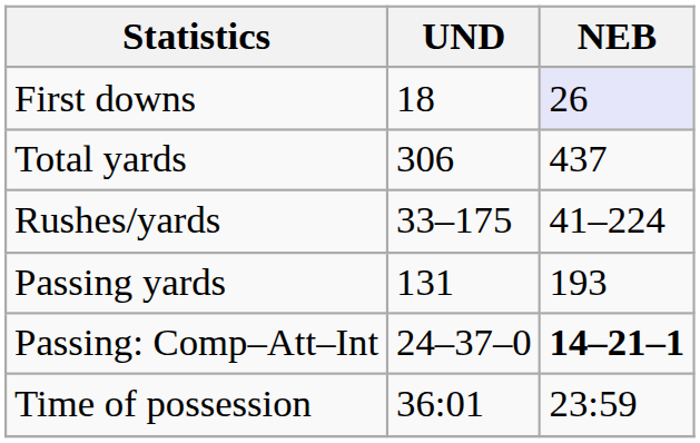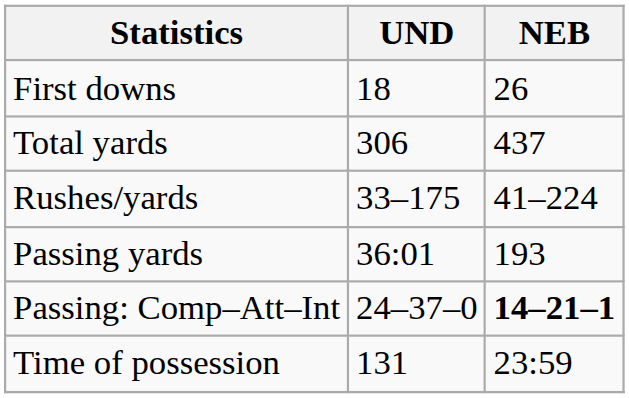First downs | NEB: lavender background -> no background
Passing yards | UND: 131 -> 36:01
Time of possession | UND: 36:01 -> 131
